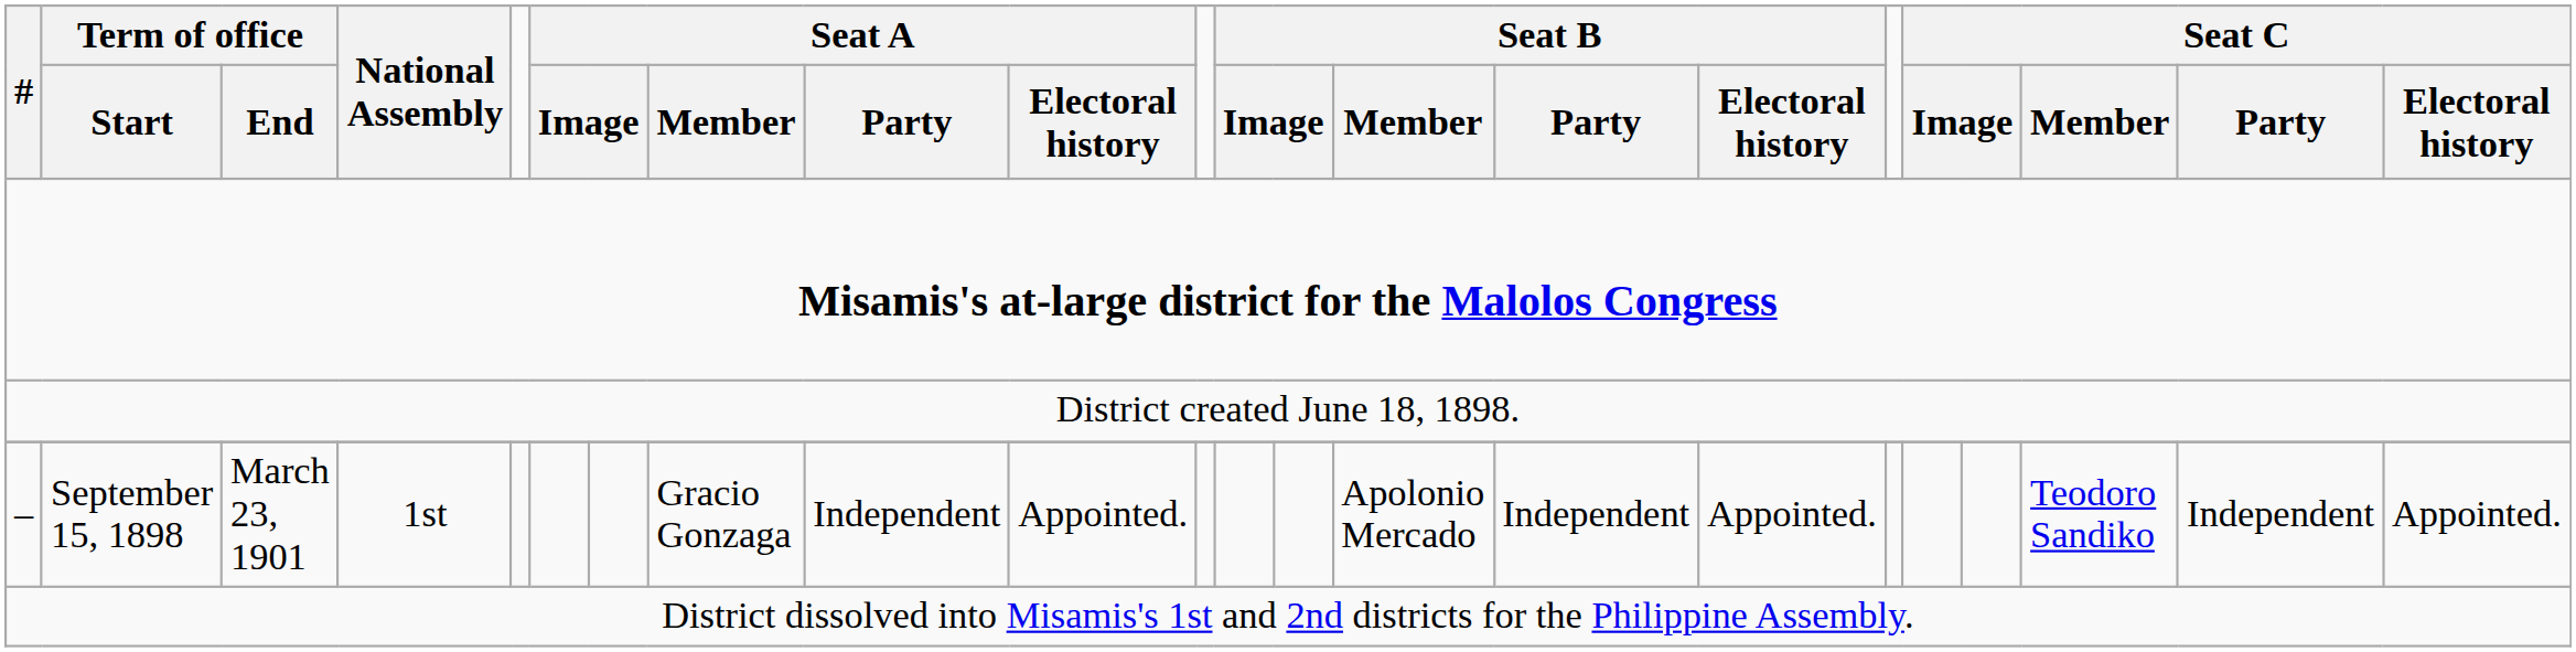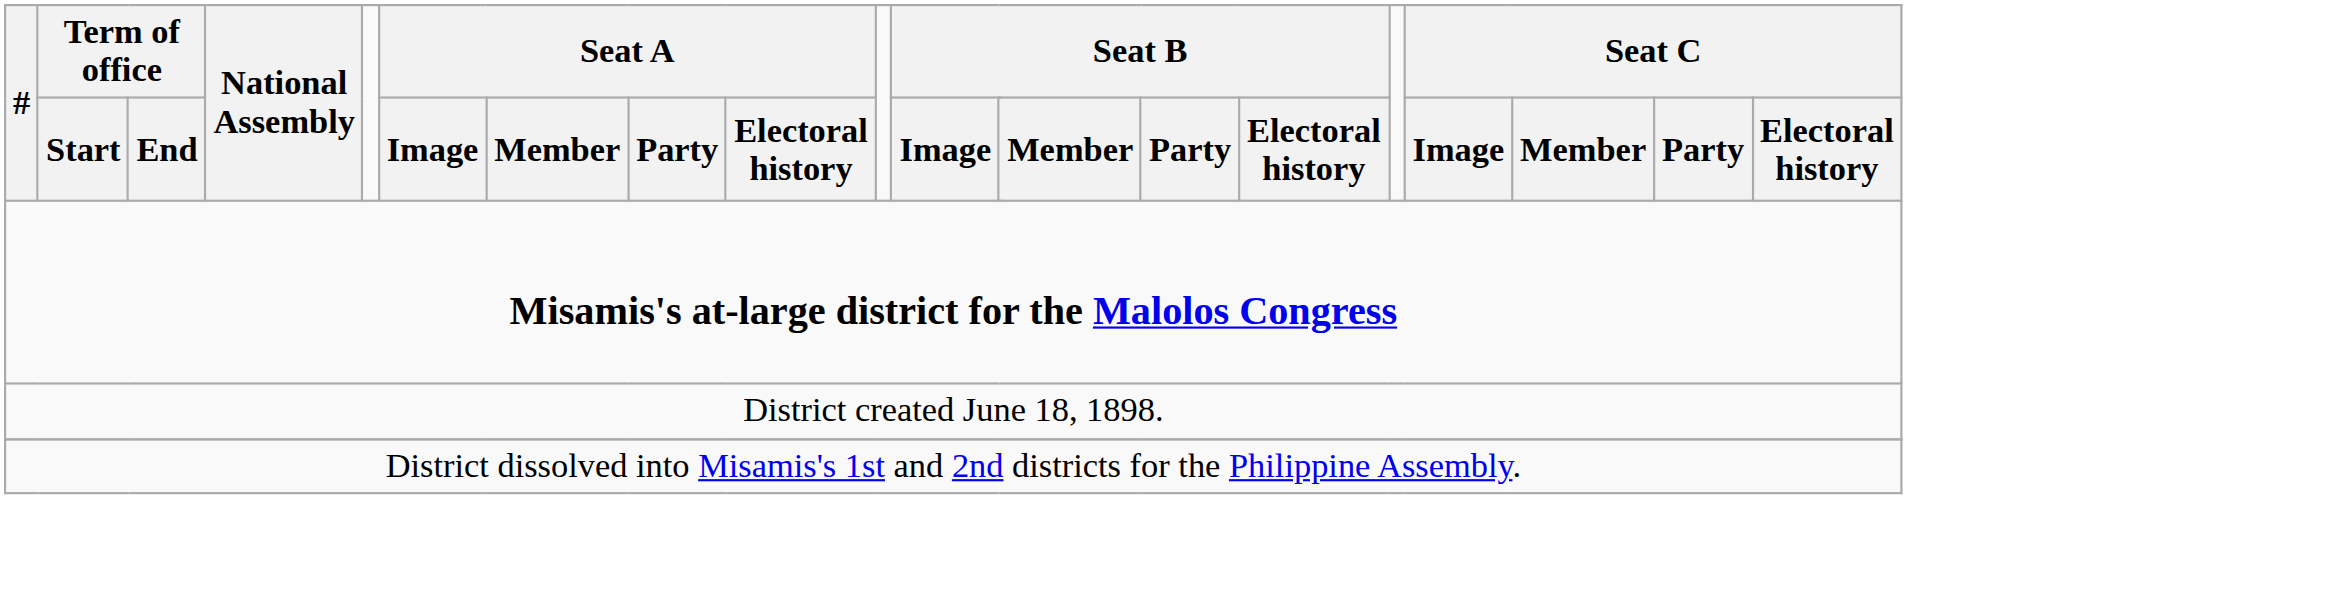- row: – | September 15, 1898 | March 23, 1901 | 1st | Gracio Gonzaga | Independent | Appointed. | Apolonio Mercado | Independent | Appointed. | Teodoro Sandiko | Independent | Appointed.
